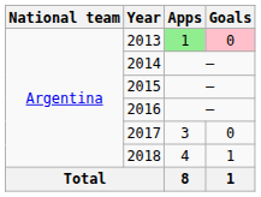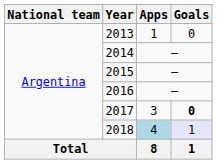2013 | Apps: lightgreen background -> no background
2013 | Goals: pink background -> no background
2017 | Goals: normal -> bold
2018 | Apps: no background -> lightblue background
2018 | Goals: no background -> lavender background
